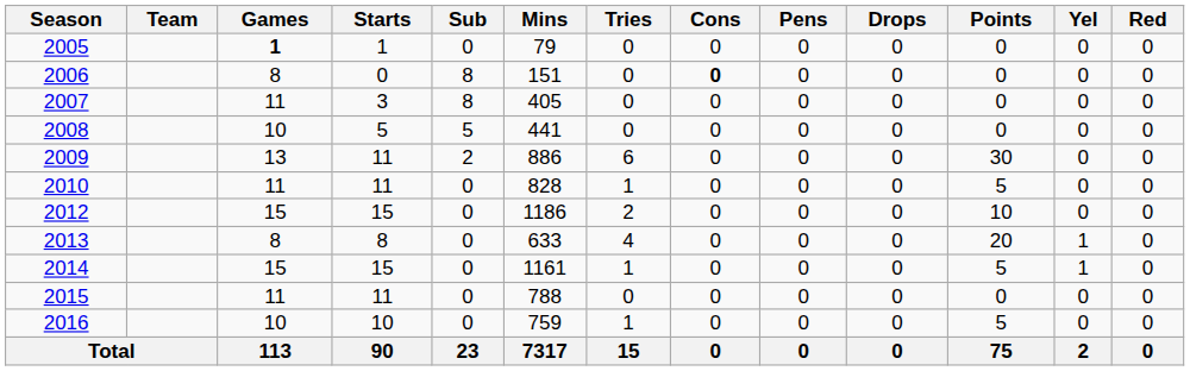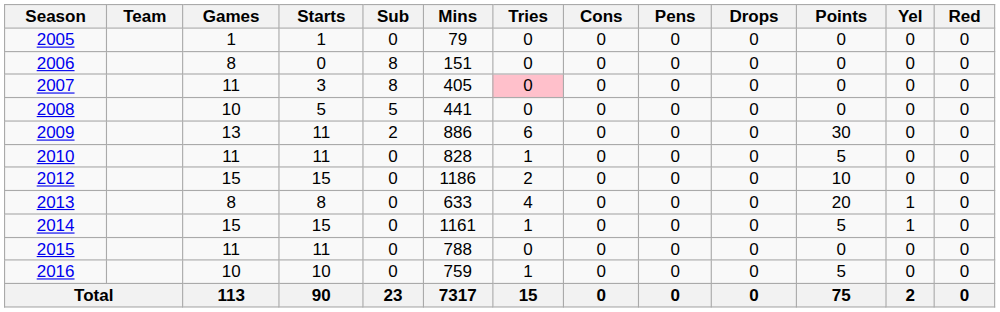2005 | Games: bold -> normal
2006 | Cons: bold -> normal
2007 | Tries: no background -> pink background
